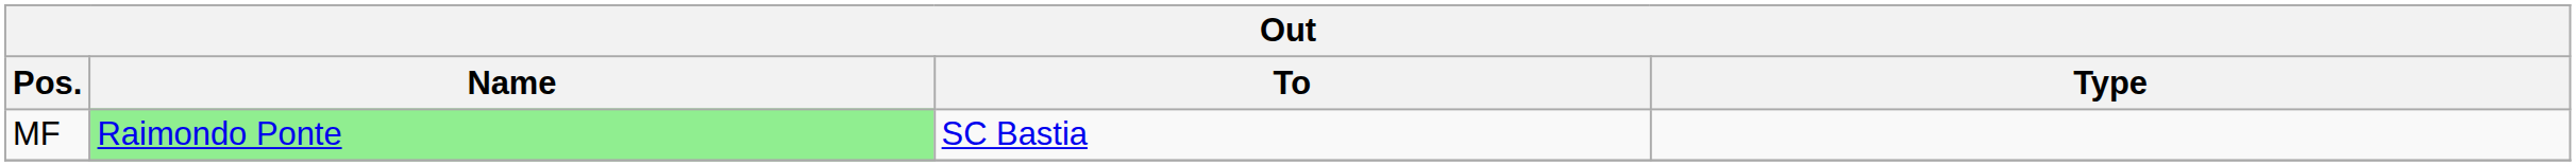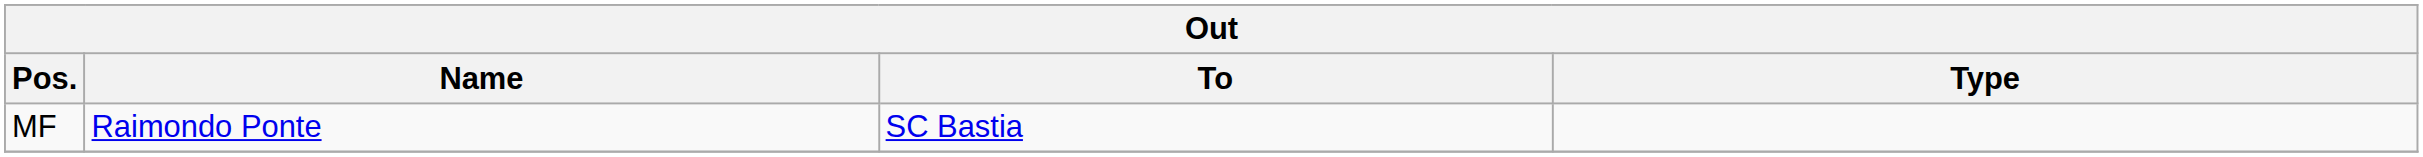MF | Name: lightgreen background -> no background
